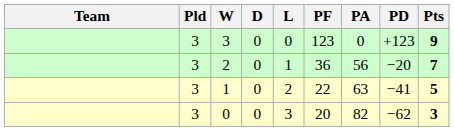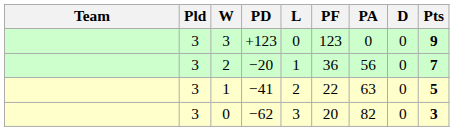columns swapped: D <-> PD
